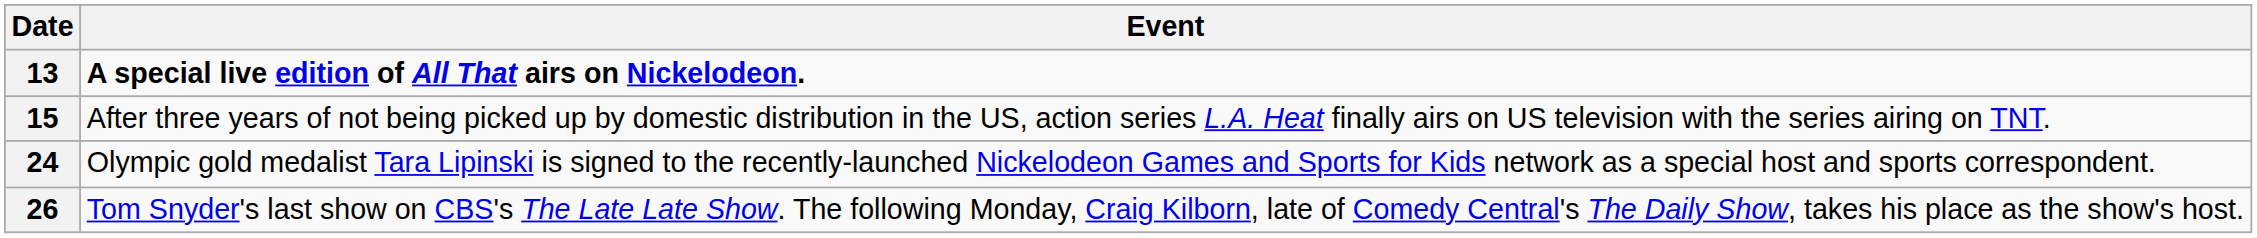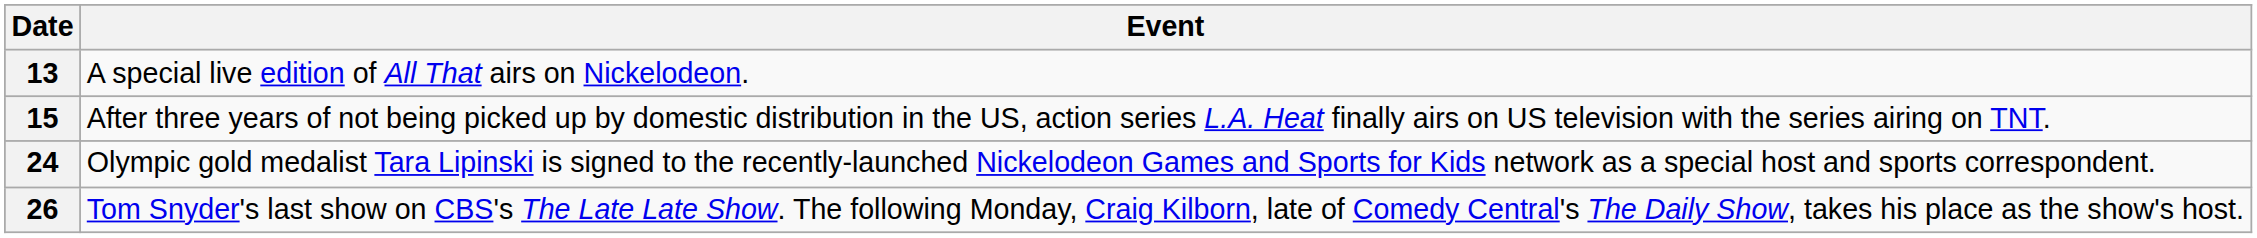13 | Event: bold -> normal
